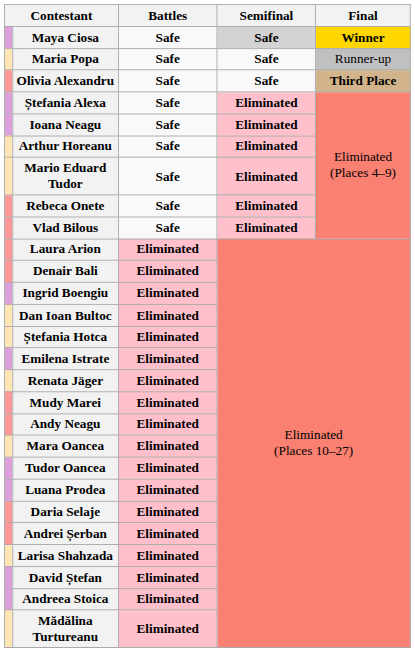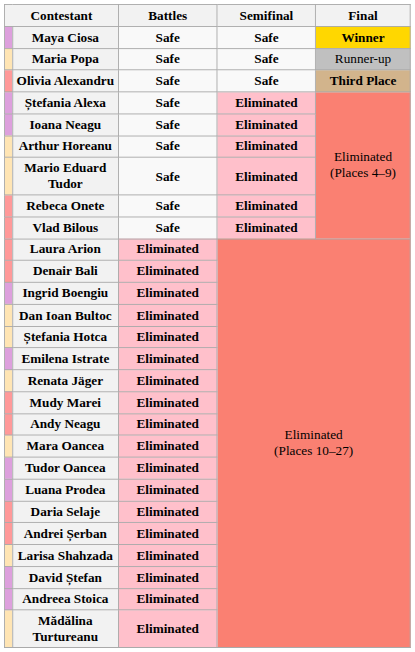Maya Ciosa | Semifinal: lightgrey background -> no background
